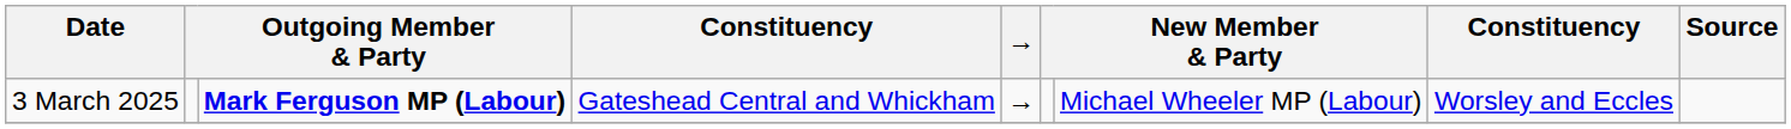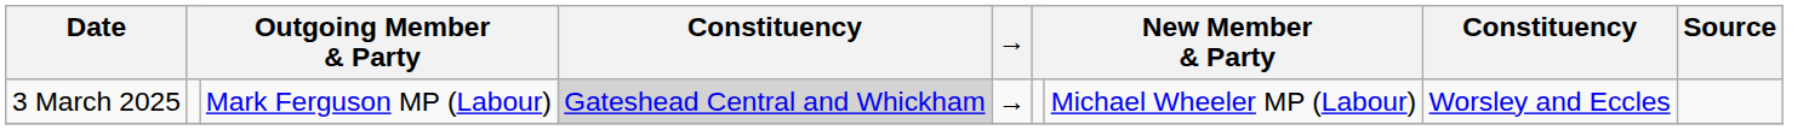3 March 2025 | column 3: bold -> normal
3 March 2025 | column 4: no background -> lightgrey background
